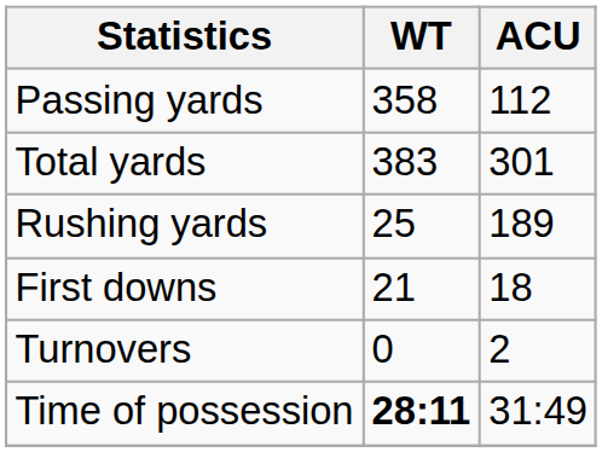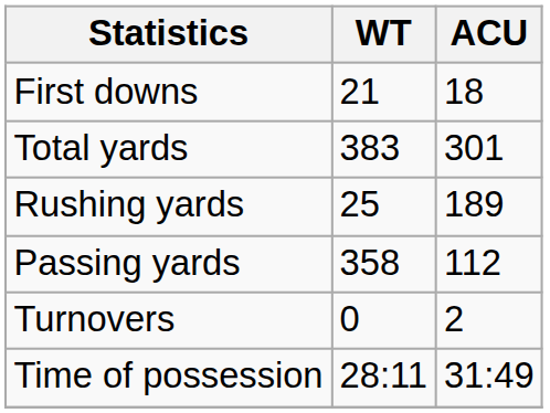rows swapped: First downs <-> Passing yards
Time of possession | WT: bold -> normal
